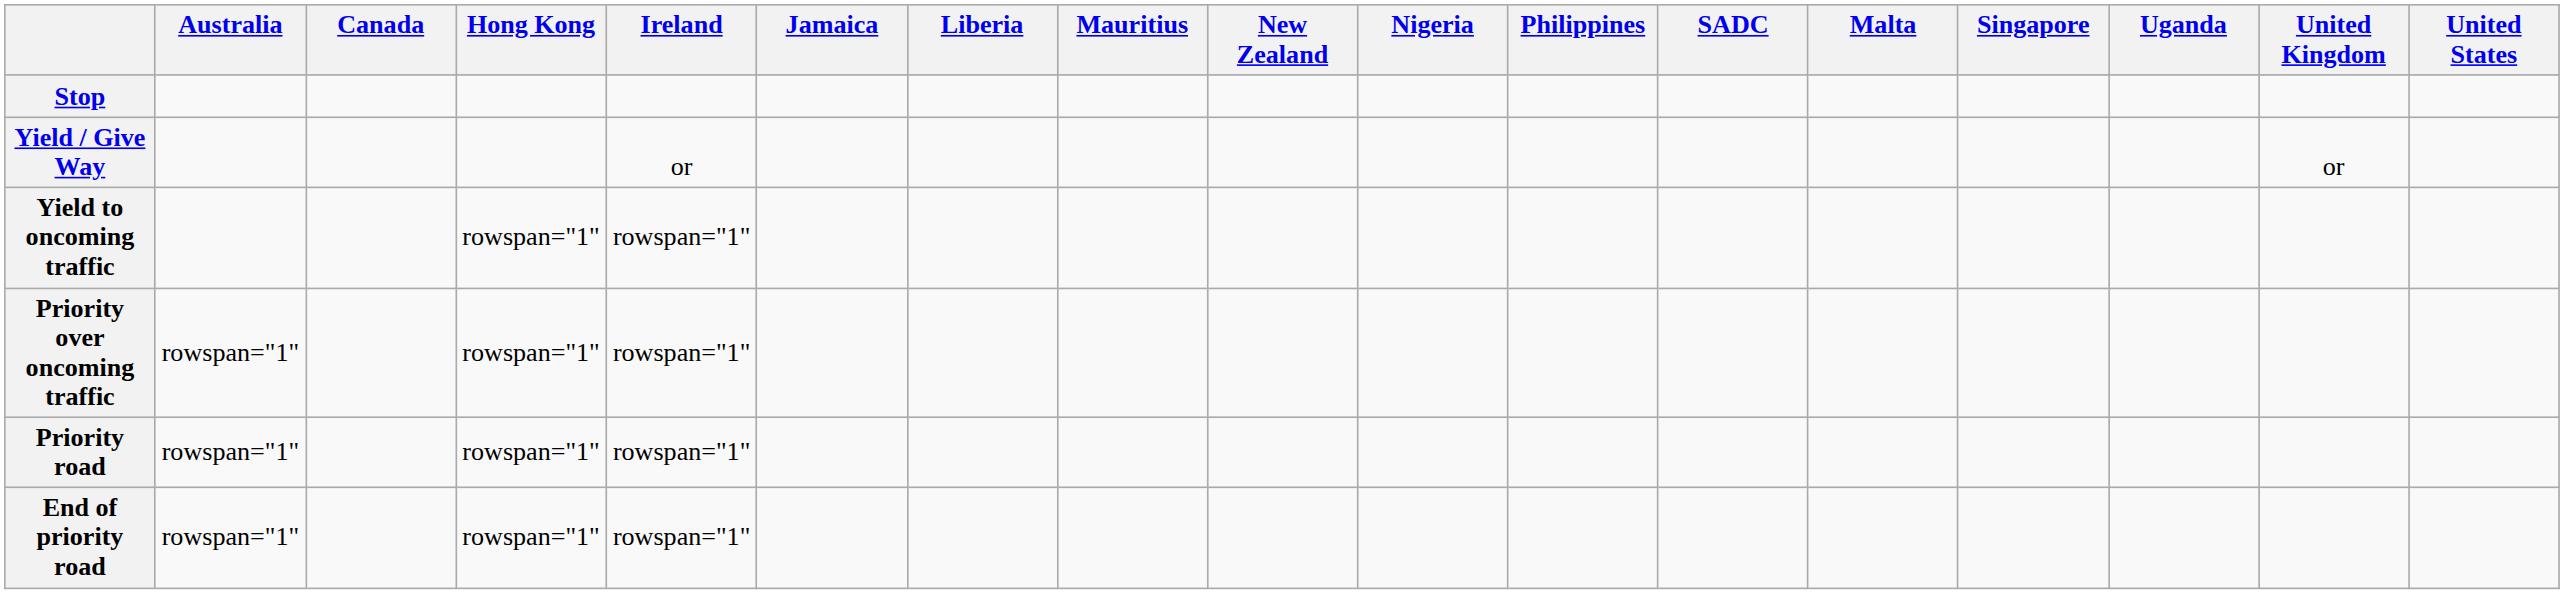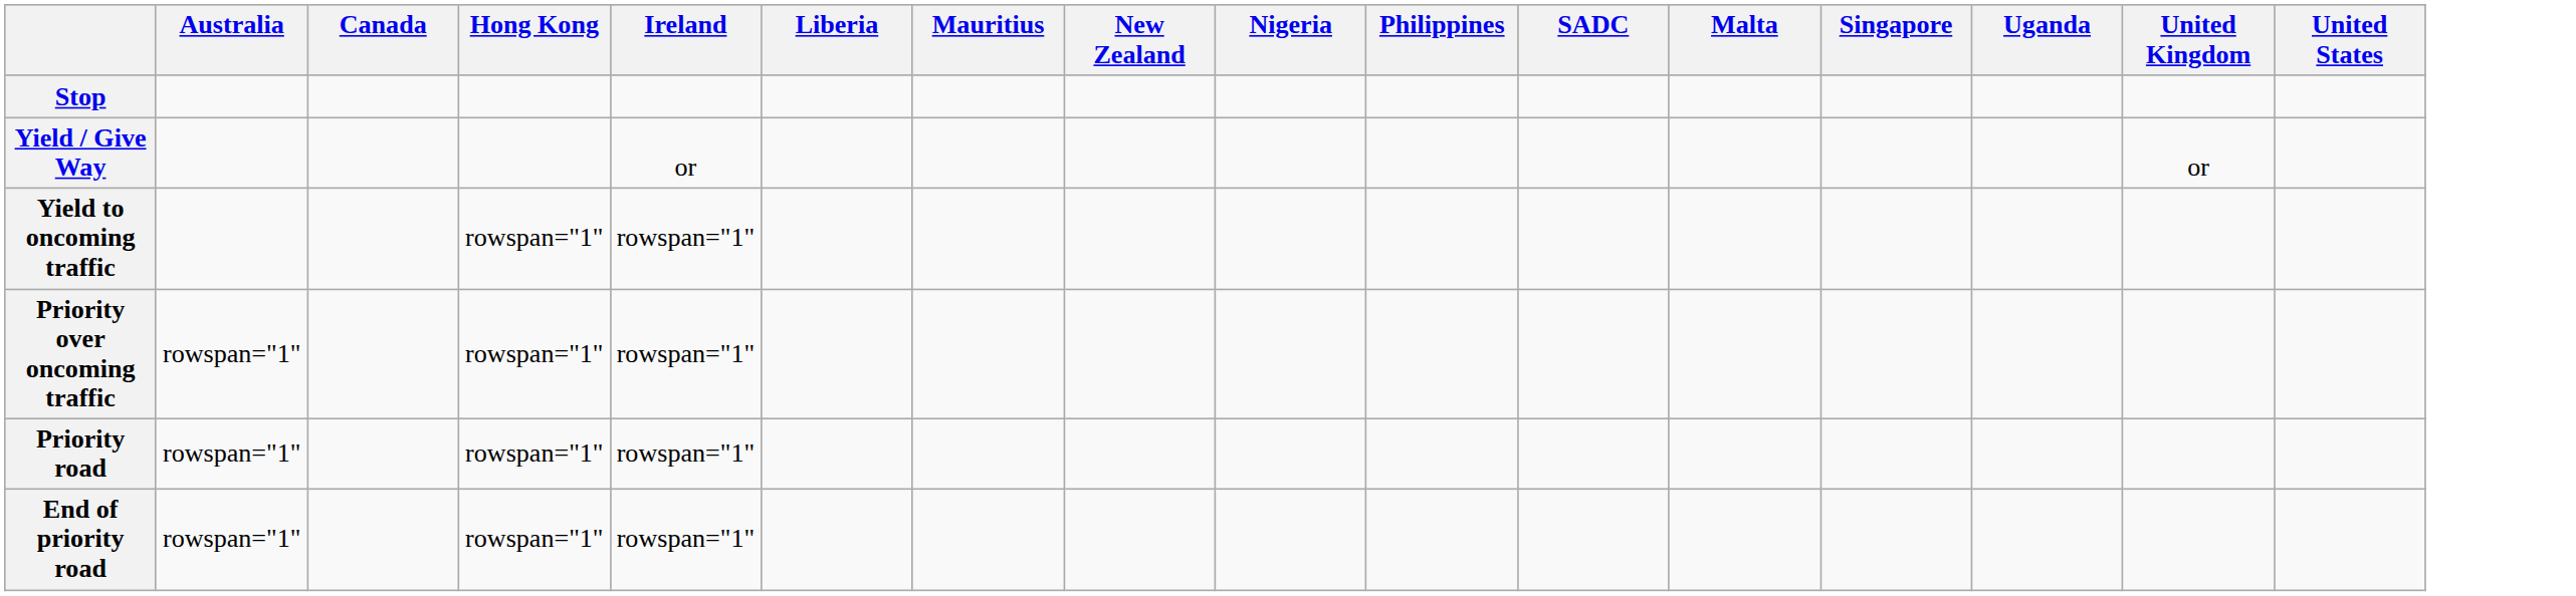- column: Jamaica
